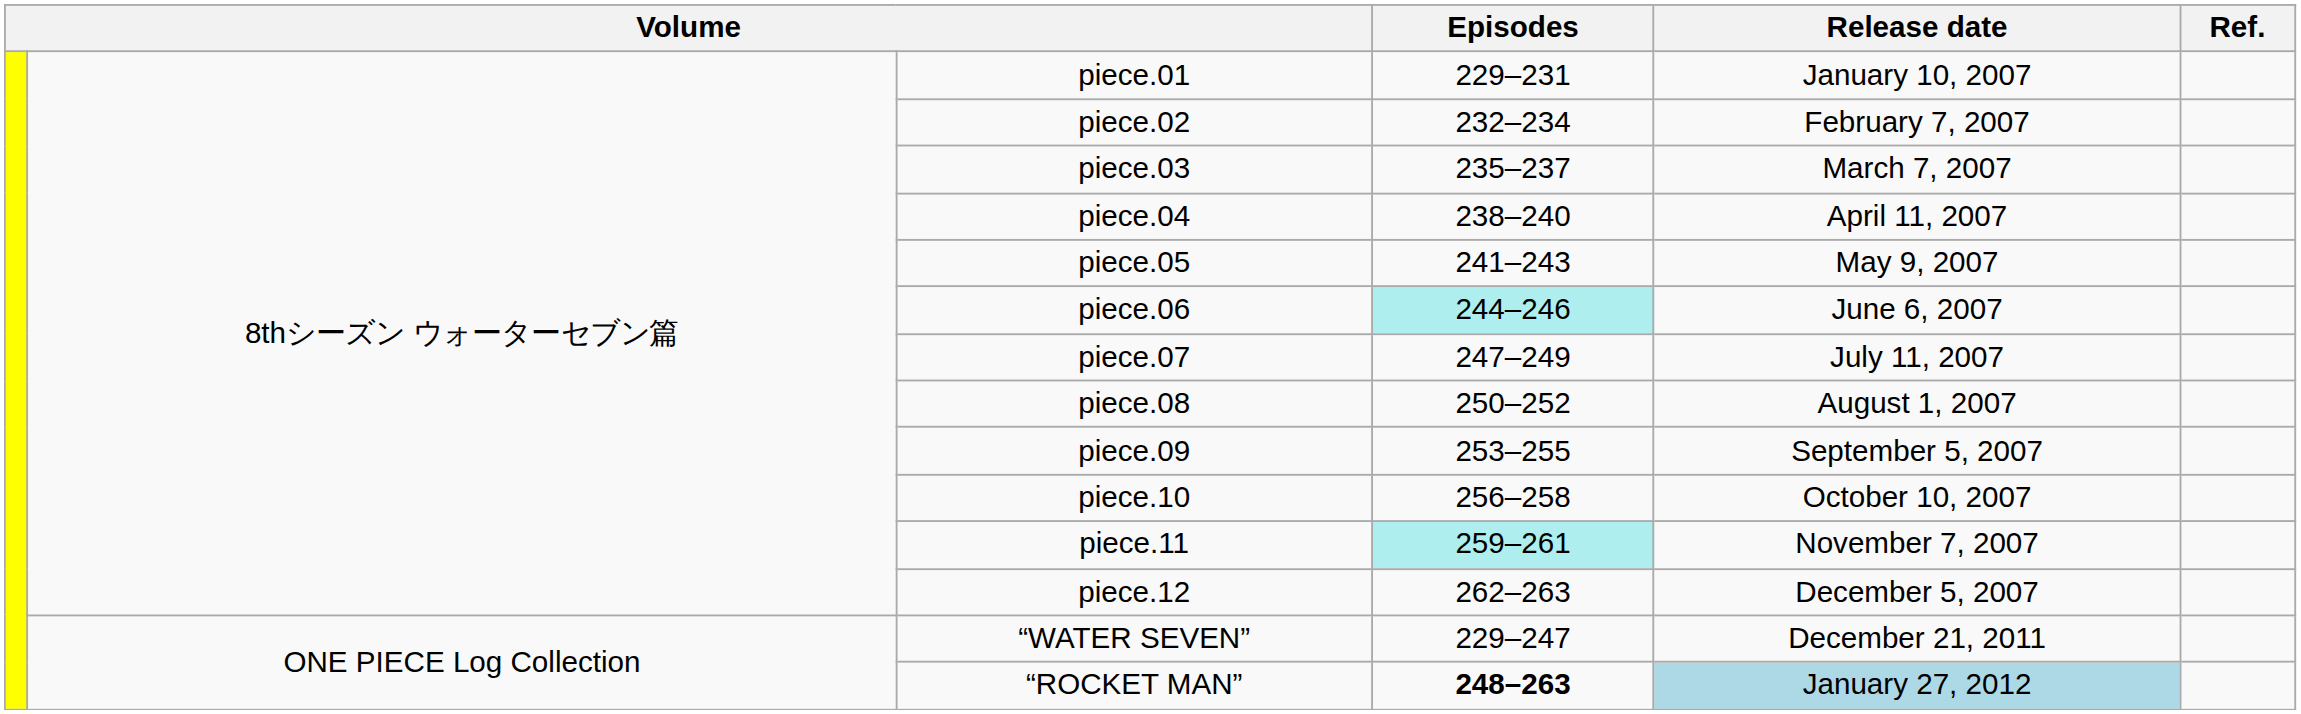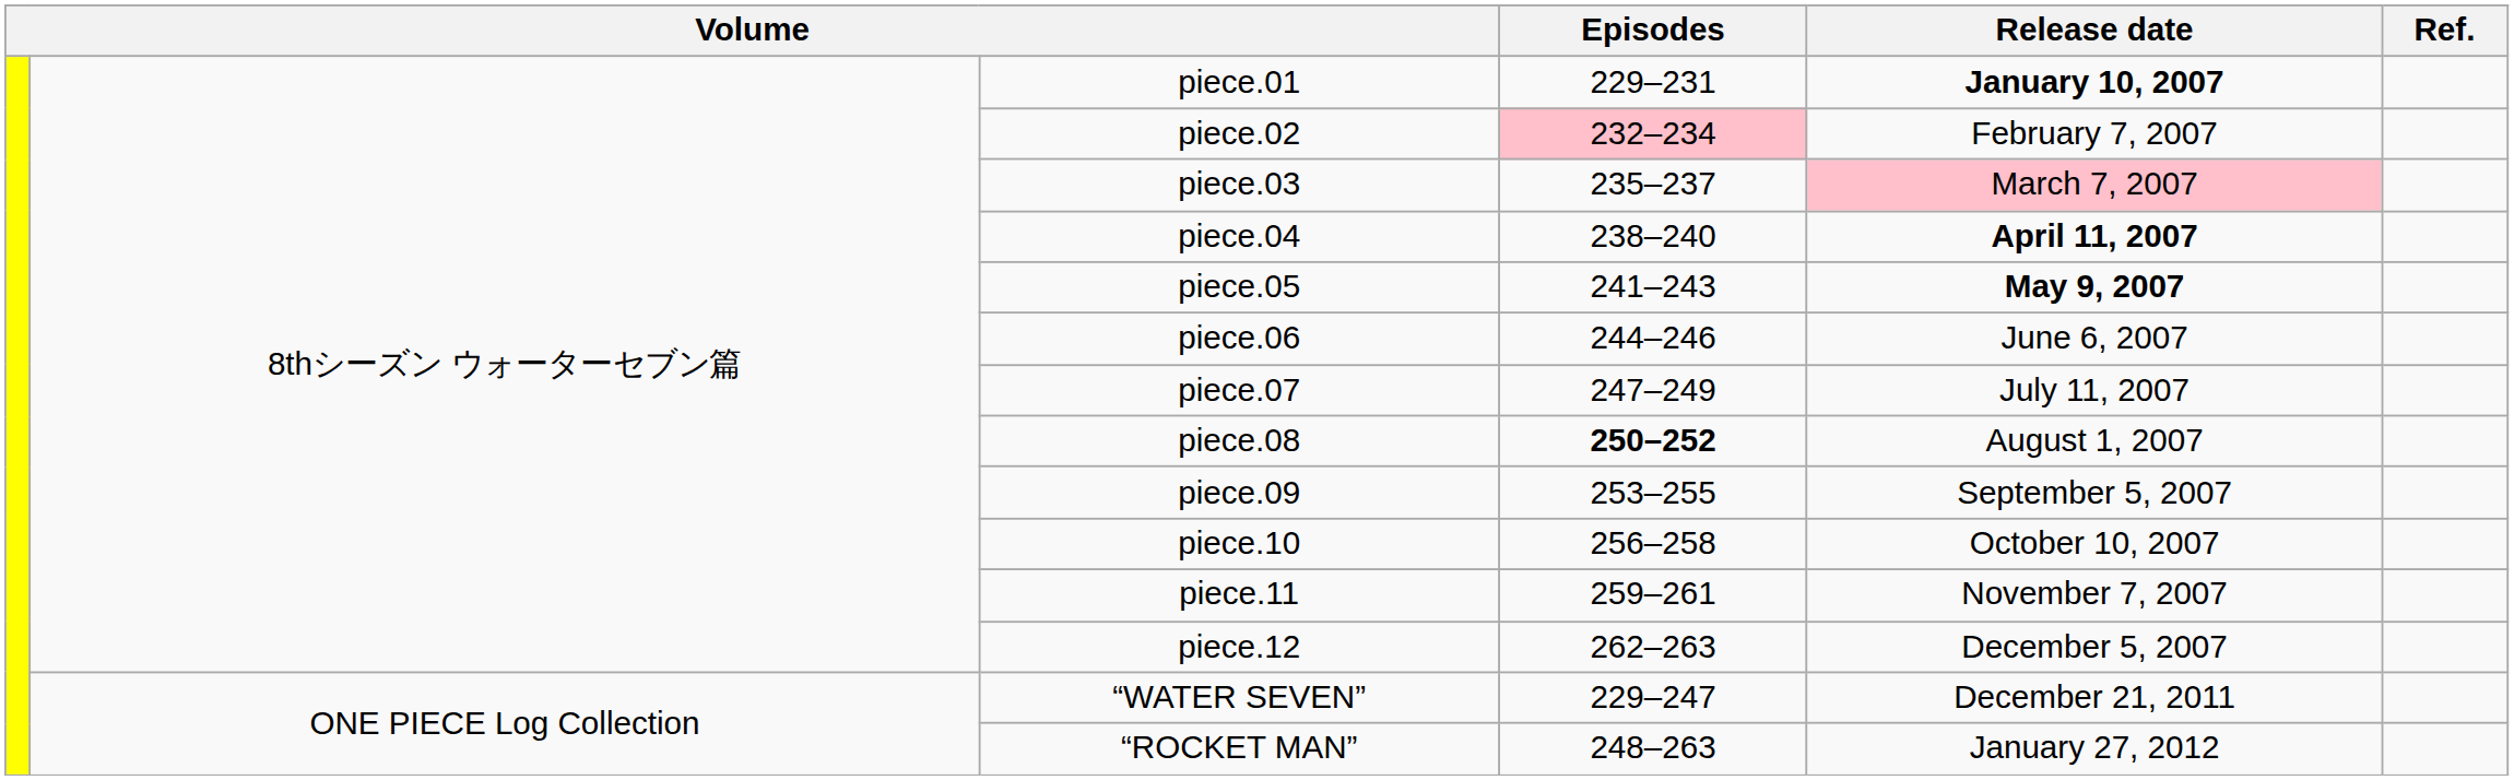piece.01 | Release date: normal -> bold
piece.02 | Episodes: no background -> pink background
piece.03 | Release date: no background -> pink background
piece.04 | Release date: normal -> bold
piece.05 | Release date: normal -> bold
piece.06 | Episodes: paleturquoise background -> no background
piece.08 | Episodes: normal -> bold
piece.11 | Episodes: paleturquoise background -> no background
“ROCKET MAN” | Episodes: bold -> normal
“ROCKET MAN” | Release date: lightblue background -> no background
